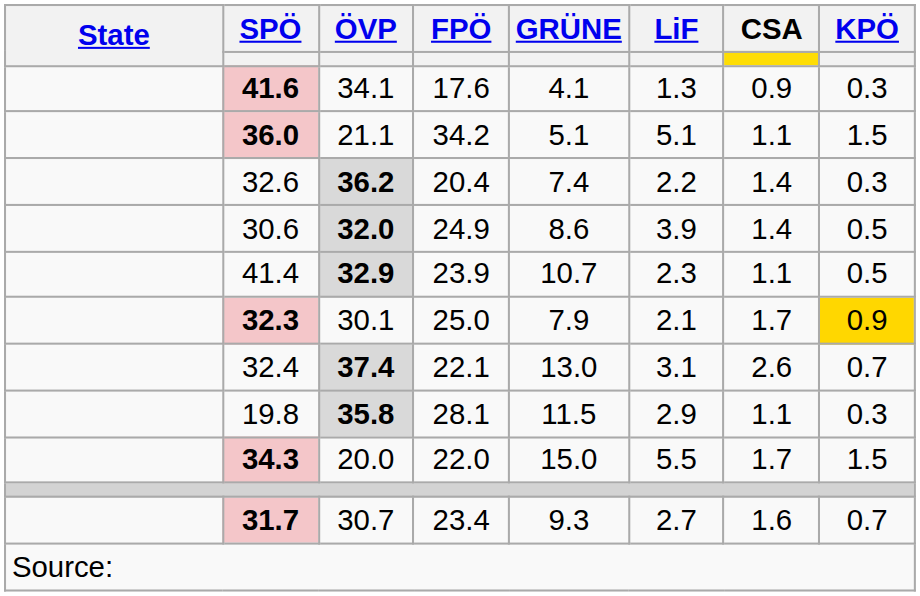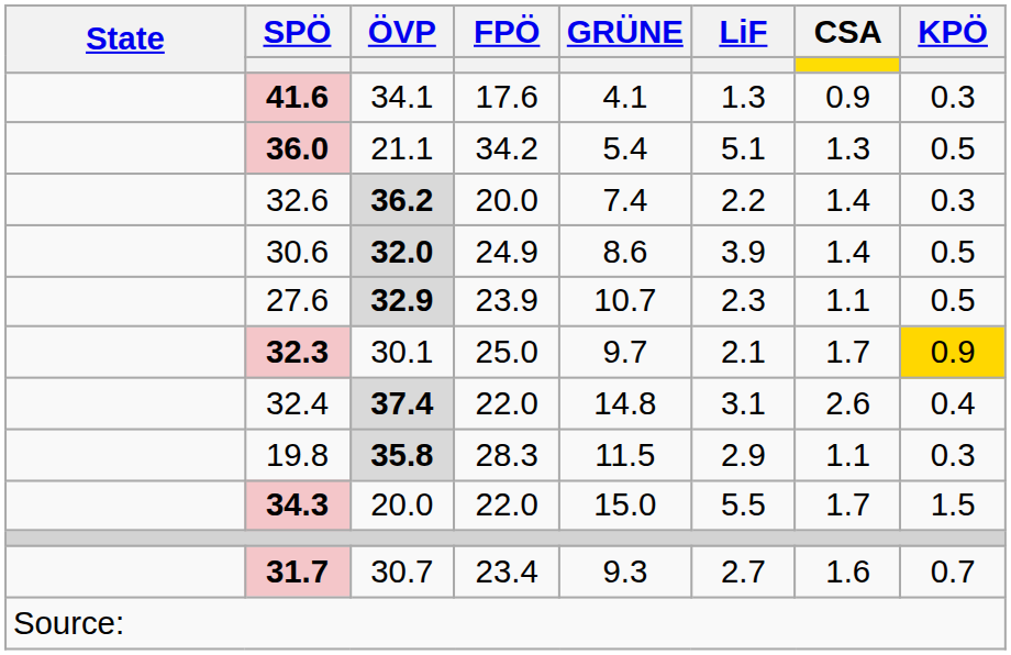21.1 | GRÜNE: 5.1 -> 5.4
21.1 | CSA: 1.1 -> 1.3
21.1 | KPÖ: 1.5 -> 0.5
36.2 | FPÖ: 20.4 -> 20.0
32.9 | SPÖ: 41.4 -> 27.6
30.1 | GRÜNE: 7.9 -> 9.7
37.4 | FPÖ: 22.1 -> 22.0
37.4 | GRÜNE: 13.0 -> 14.8
37.4 | KPÖ: 0.7 -> 0.4
35.8 | FPÖ: 28.1 -> 28.3
